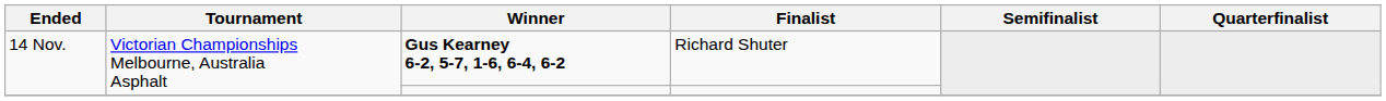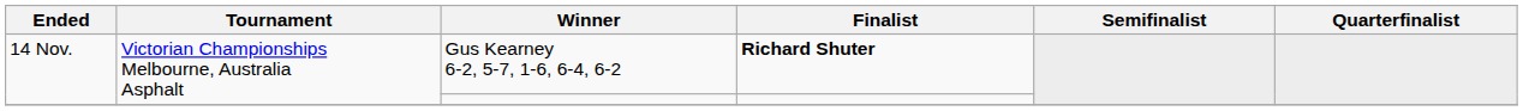Gus Kearney 6-2, 5-7, 1-6, 6-4, 6-2 | Winner: bold -> normal
Gus Kearney 6-2, 5-7, 1-6, 6-4, 6-2 | Finalist: normal -> bold
